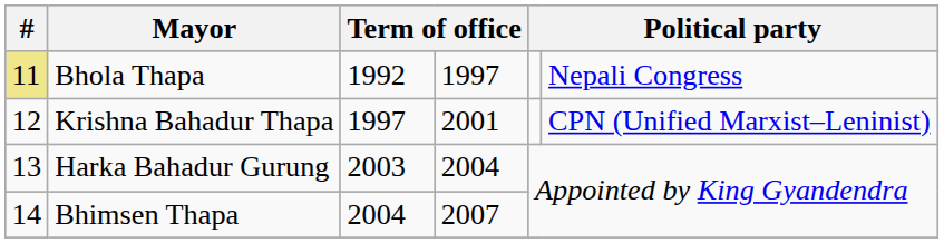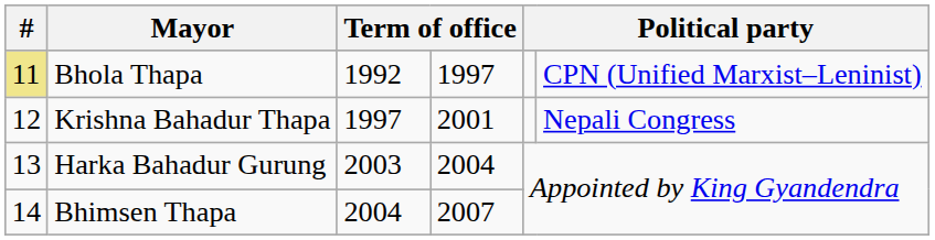Bhola Thapa | column 6: Nepali Congress -> CPN (Unified Marxist–Leninist)
Krishna Bahadur Thapa | column 6: CPN (Unified Marxist–Leninist) -> Nepali Congress
